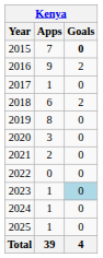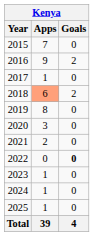2015 | Goals: bold -> normal
2018 | Apps: no background -> lightsalmon background
2022 | Goals: normal -> bold
2023 | Goals: lightblue background -> no background
